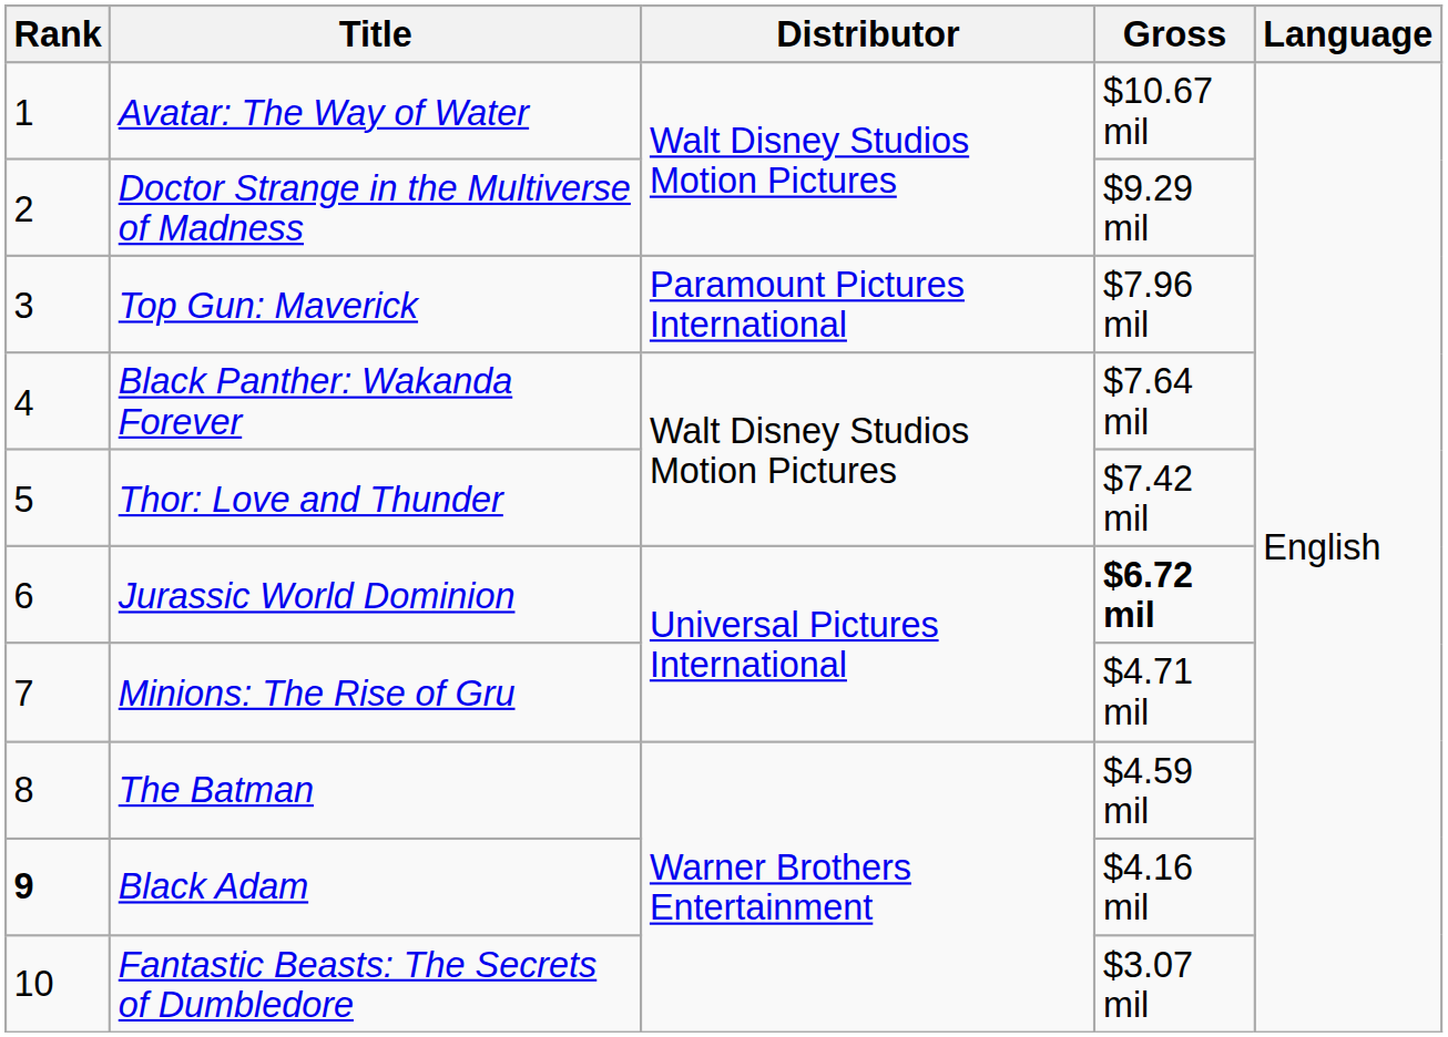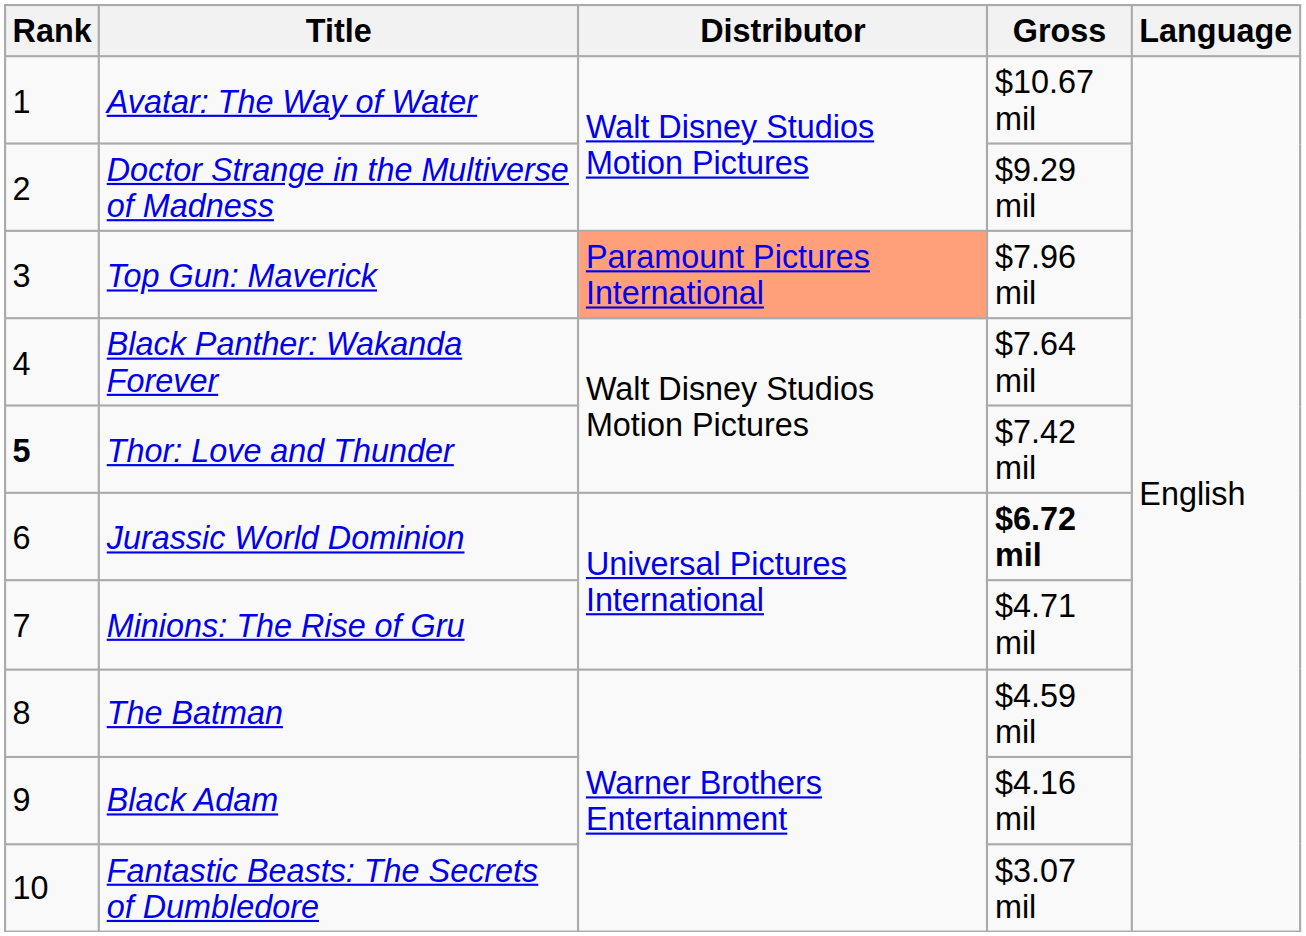Top Gun: Maverick | Distributor: no background -> lightsalmon background
Thor: Love and Thunder | Rank: normal -> bold
Black Adam | Rank: bold -> normal
